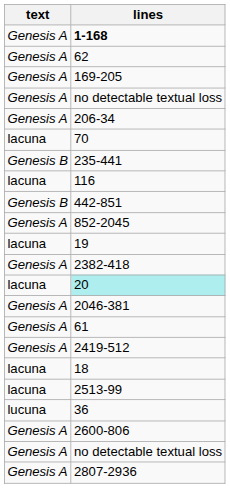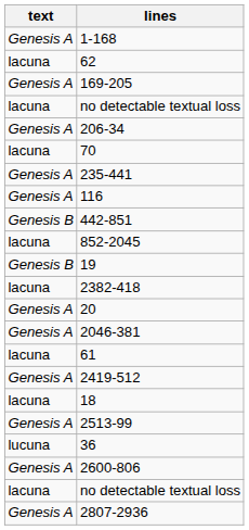row 2 | lines: bold -> normal
row 3 | text: Genesis A -> lacuna
row 5 | text: Genesis A -> lacuna
row 8 | text: Genesis B -> Genesis A
row 9 | text: lacuna -> Genesis A
row 11 | text: Genesis A -> lacuna
row 12 | text: lacuna -> Genesis B
row 13 | text: Genesis A -> lacuna
row 14 | text: lacuna -> Genesis A
row 14 | lines: paleturquoise background -> no background
row 16 | text: Genesis A -> lacuna
row 19 | text: lacuna -> Genesis A
row 22 | text: Genesis A -> lacuna
